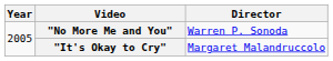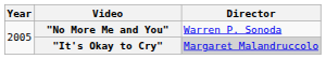"It's Okay to Cry" | Director: no background -> lightgrey background
